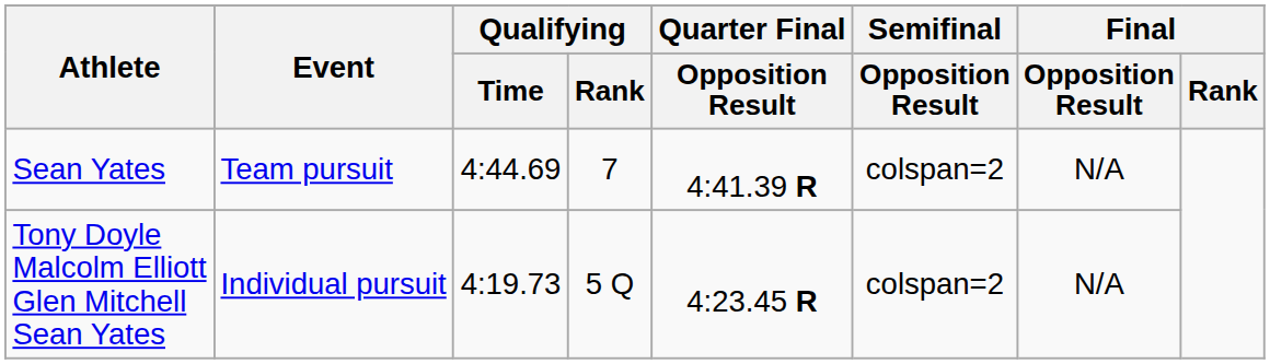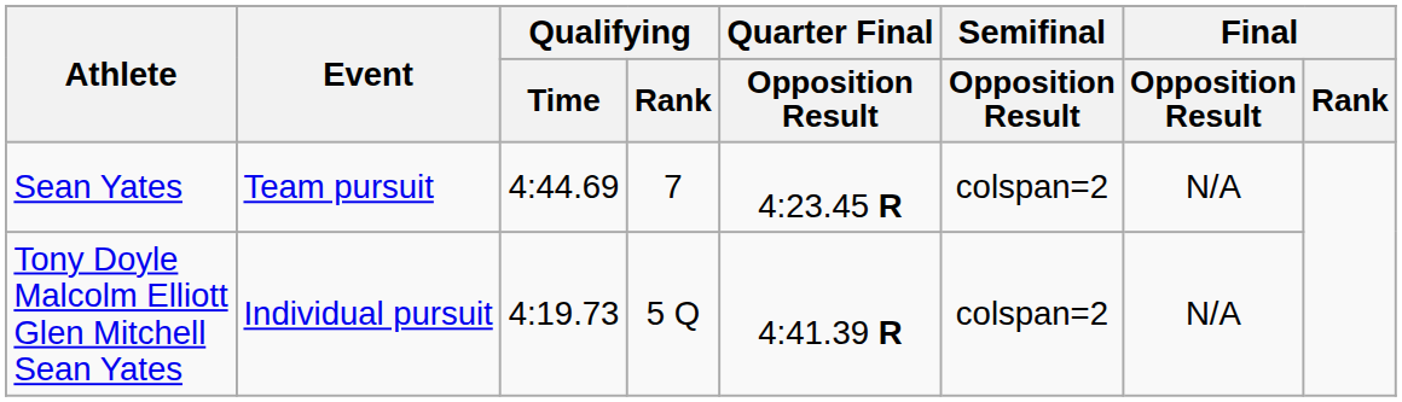Sean Yates | Quarter Final / Opposition Result: 4:41.39 R -> 4:23.45 R
Tony Doyle Malcolm Elliott Glen Mitchell Sean Yates | Quarter Final / Opposition Result: 4:23.45 R -> 4:41.39 R
